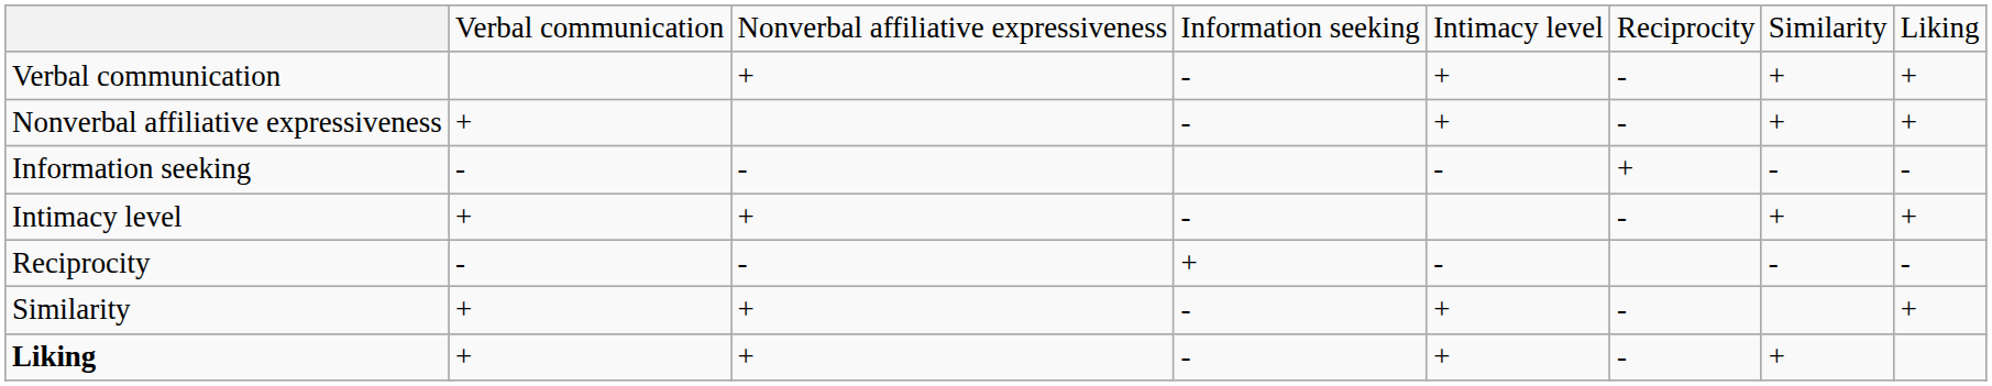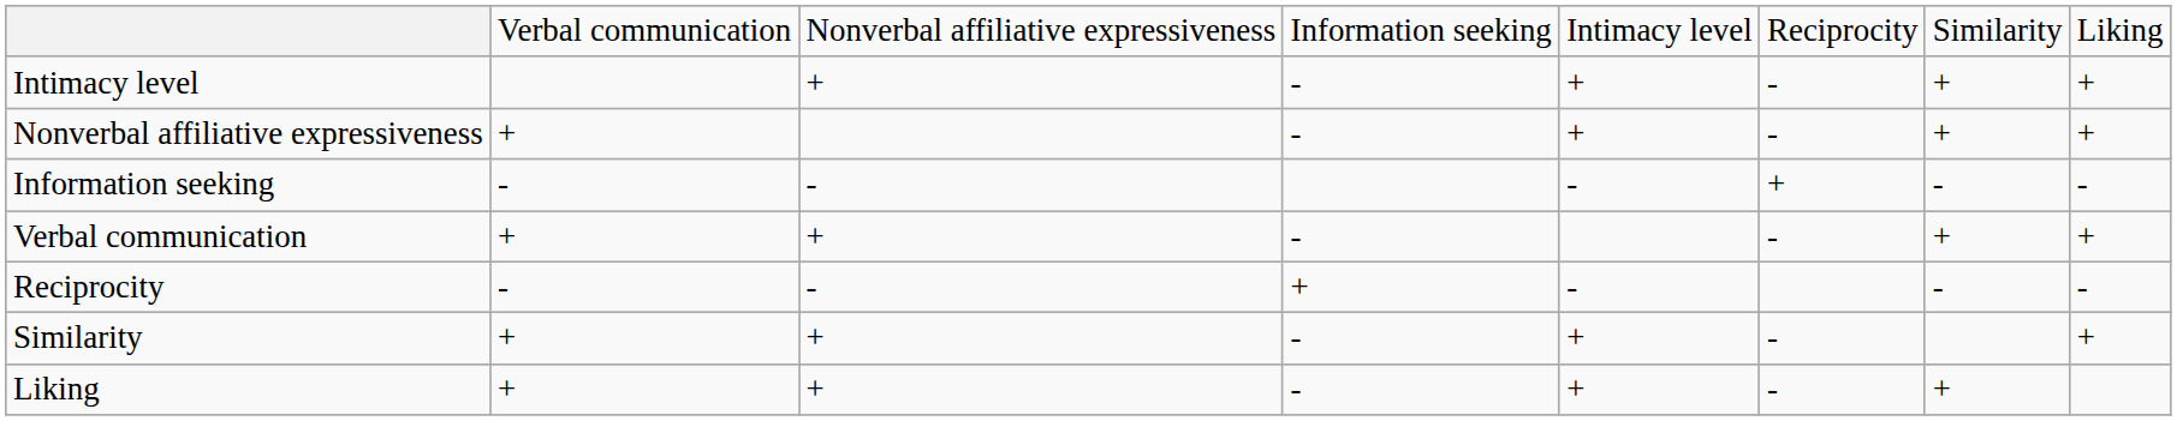row 2 | column 1: Verbal communication -> Intimacy level
row 5 | column 1: Intimacy level -> Verbal communication
row 8 | column 1: bold -> normal
